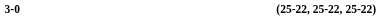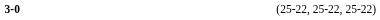row 1 | column 2: bold -> normal
